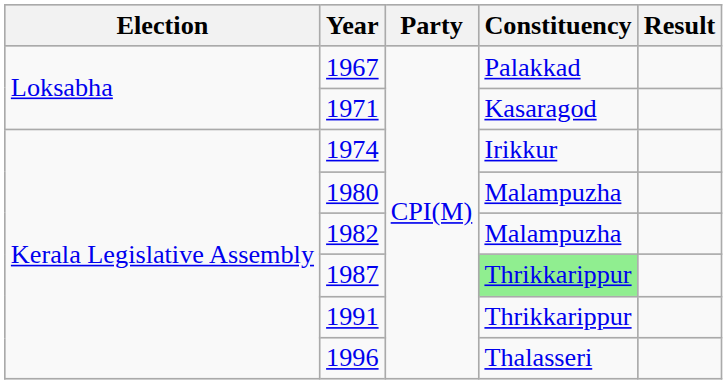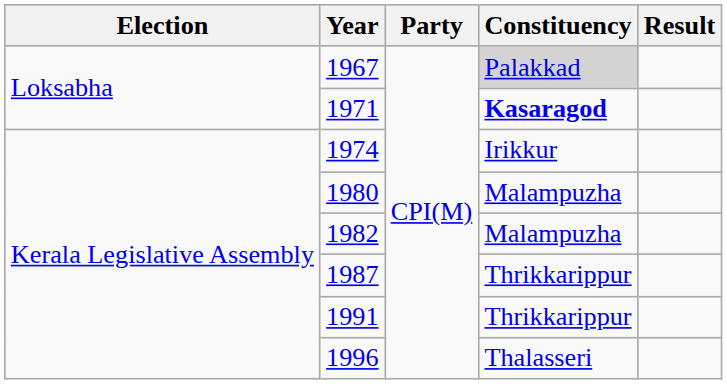1967 | Constituency: no background -> lightgrey background
1971 | Constituency: normal -> bold
1987 | Constituency: lightgreen background -> no background
